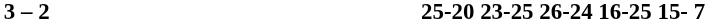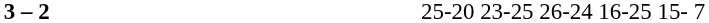row 1 | column 2: bold -> normal
